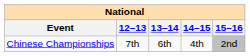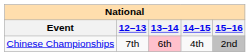Chinese Championships | 13–14: no background -> pink background
